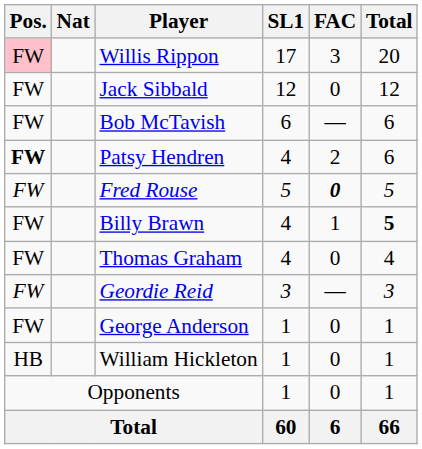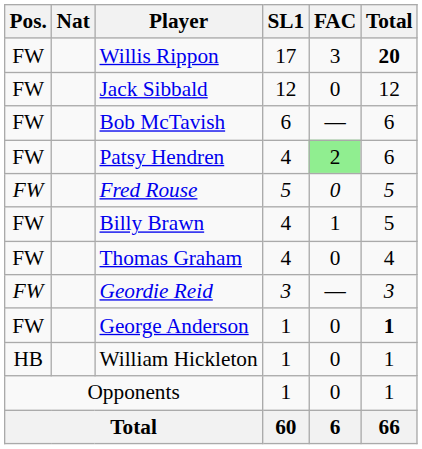Willis Rippon | Pos.: pink background -> no background
Willis Rippon | Total: normal -> bold
Patsy Hendren | Pos.: bold -> normal
Patsy Hendren | FAC: no background -> lightgreen background
Fred Rouse | FAC: bold -> normal
Billy Brawn | Total: bold -> normal
George Anderson | Total: normal -> bold
